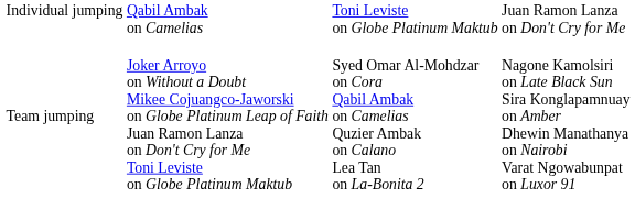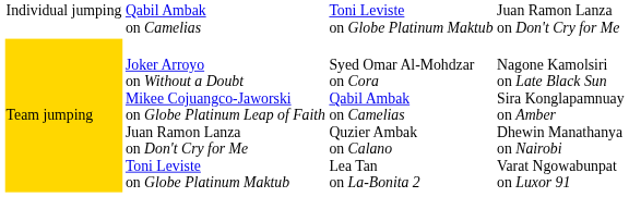Team jumping | column 1: no background -> gold background
